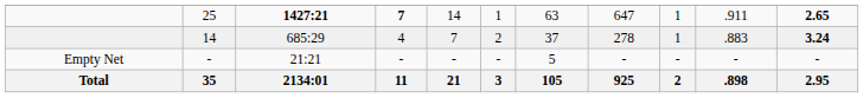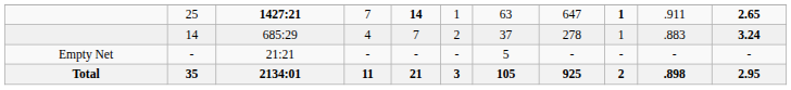25 | column 4: bold -> normal
25 | column 5: normal -> bold
25 | column 9: normal -> bold
